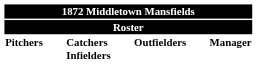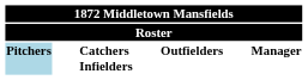Pitchers | column 1: no background -> lightblue background
